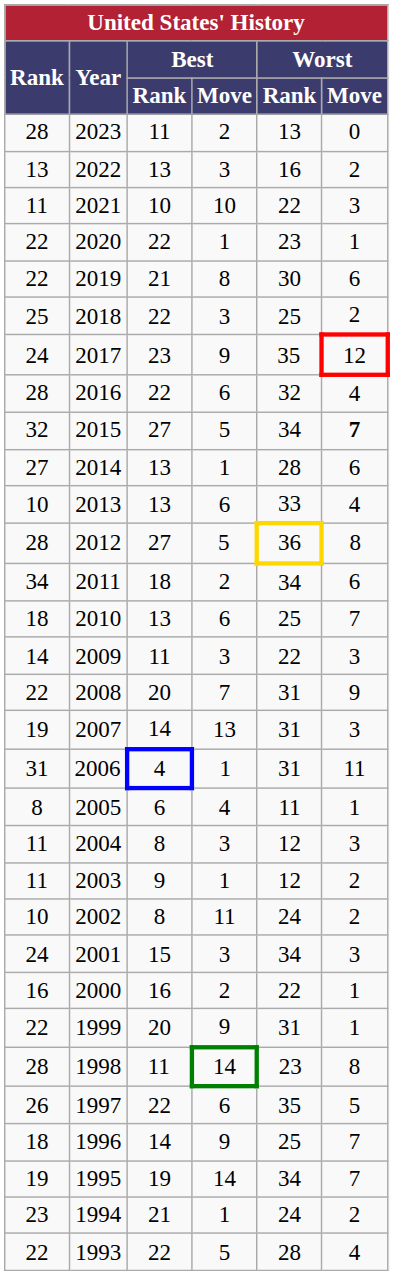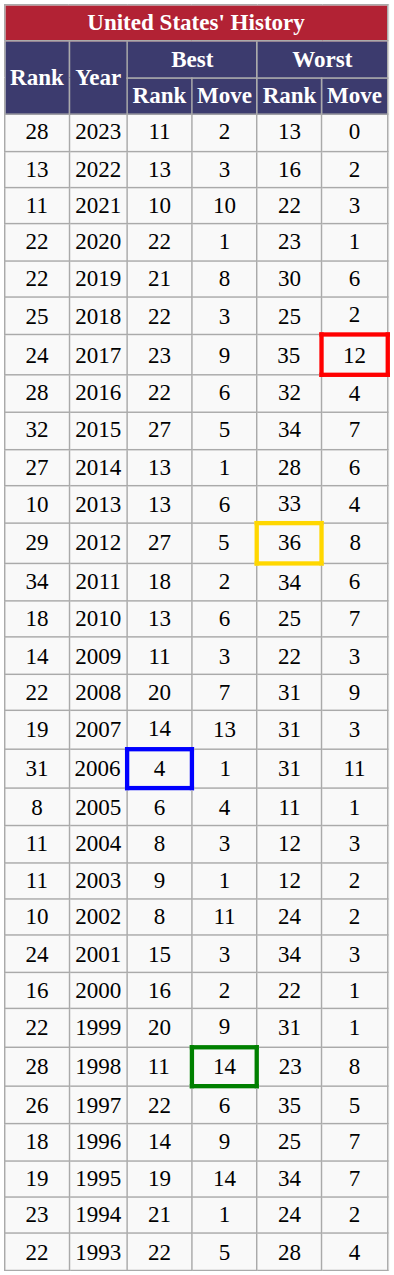2015 | Worst / Move: bold -> normal
2012 | Rank: 28 -> 29
